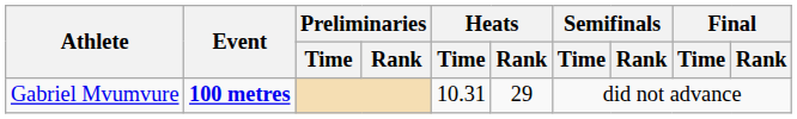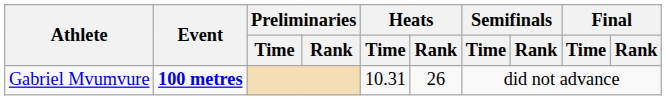Gabriel Mvumvure | Heats / Rank: 29 -> 26
